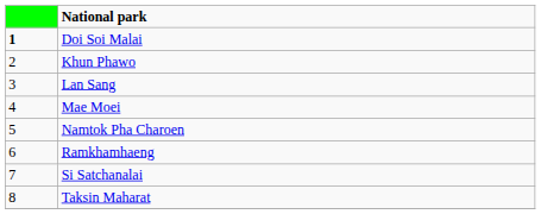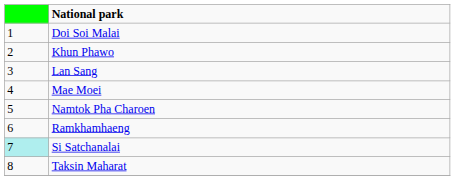Doi Soi Malai | column 1: bold -> normal
Si Satchanalai | column 1: no background -> paleturquoise background
